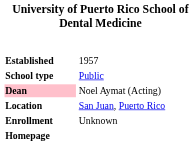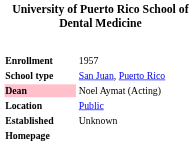row 2 | column 1: Established -> Enrollment
row 3 | column 2: Public -> San Juan, Puerto Rico
row 5 | column 2: San Juan, Puerto Rico -> Public
row 6 | column 1: Enrollment -> Established
